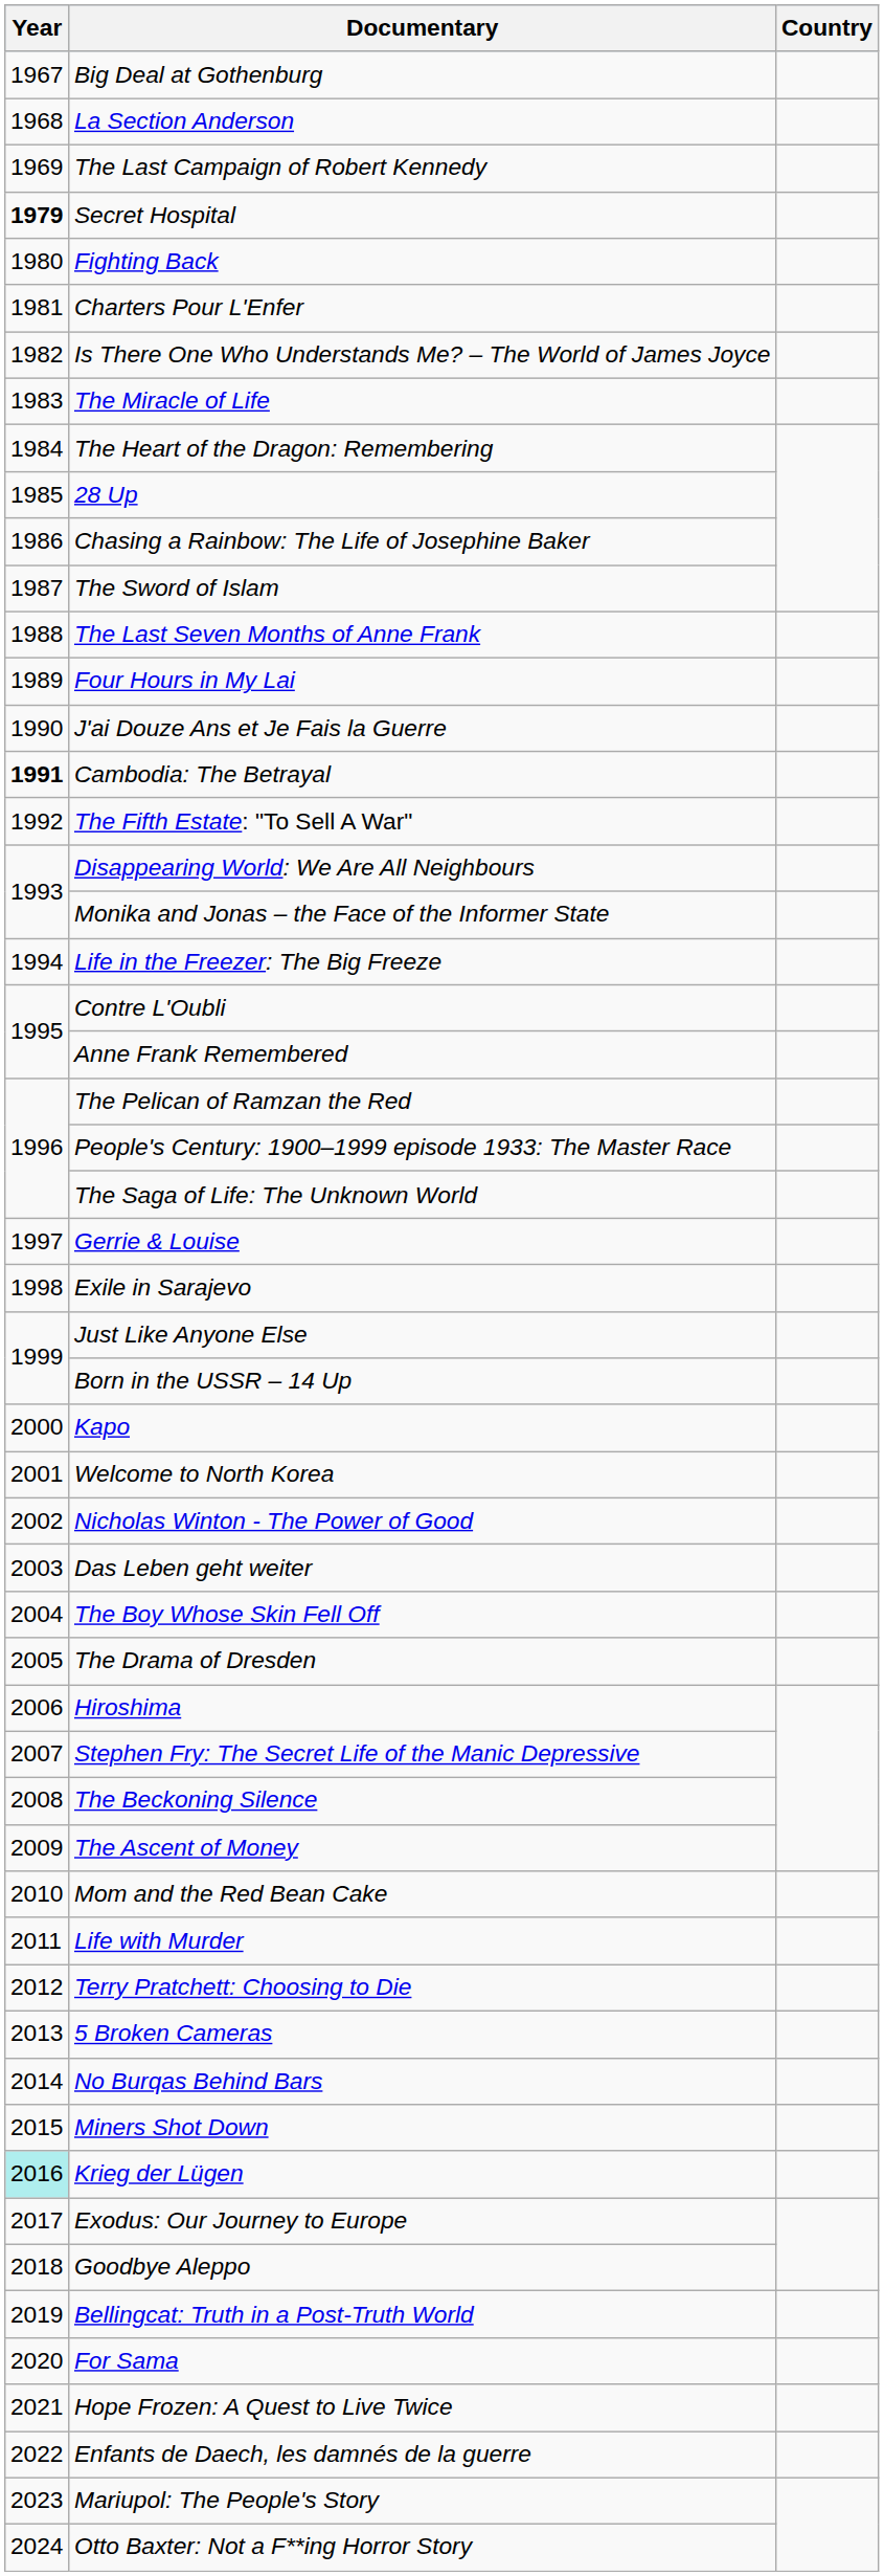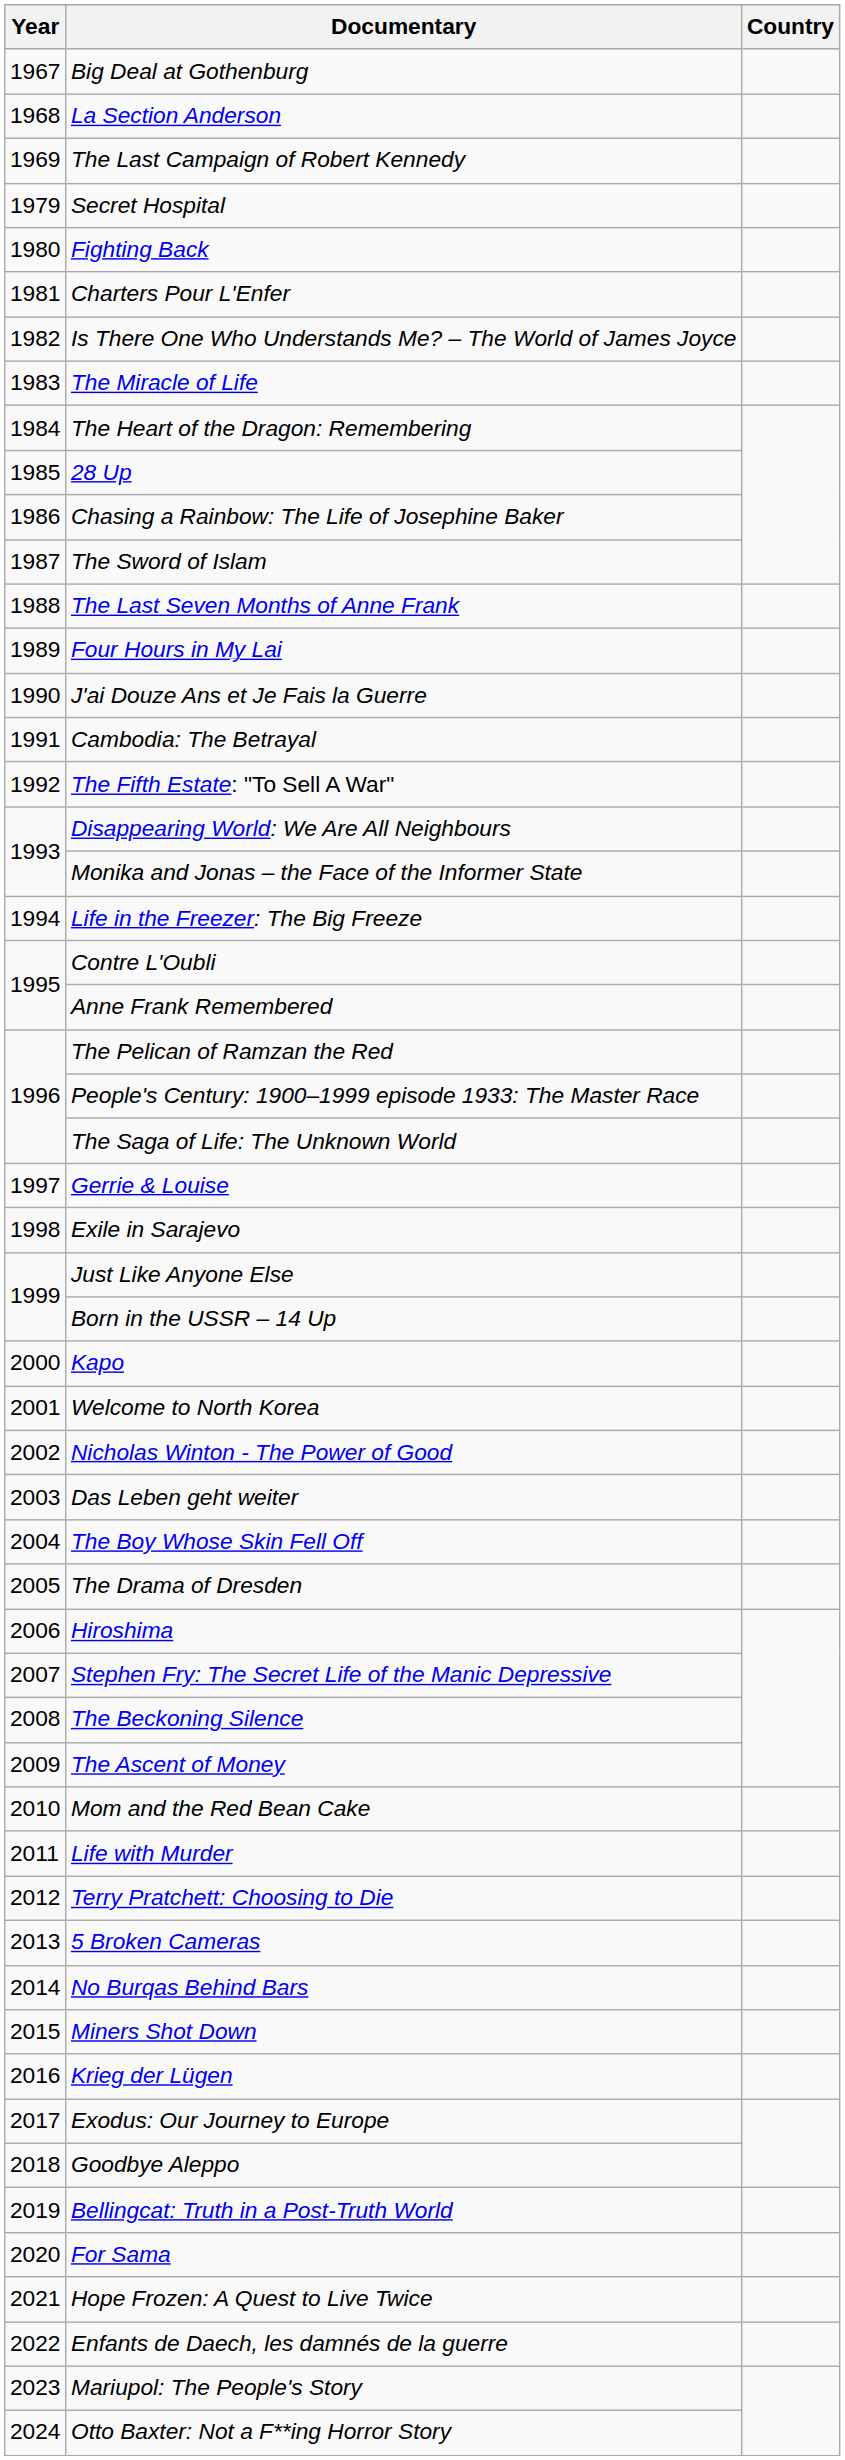Secret Hospital | Year: bold -> normal
Cambodia: The Betrayal | Year: bold -> normal
Krieg der Lügen | Year: paleturquoise background -> no background
